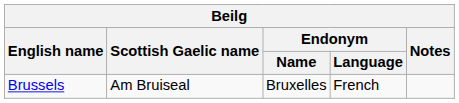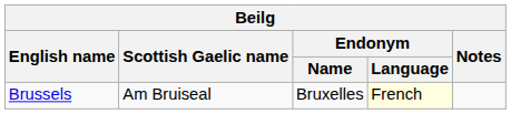Brussels | Endonym / Language: no background -> lightyellow background
